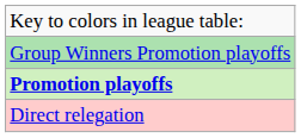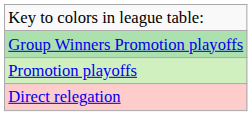row 3 | column 1: bold -> normal
